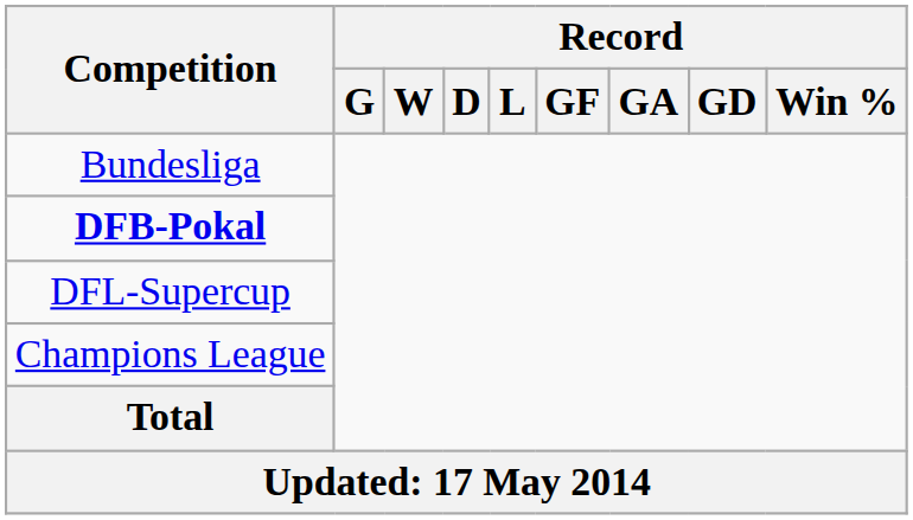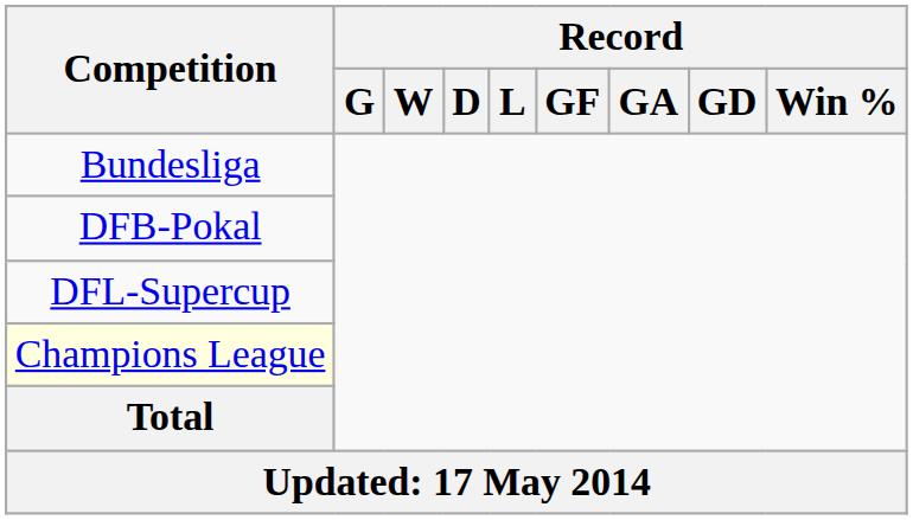DFB-Pokal | Competition: bold -> normal
Champions League | Competition: no background -> lightyellow background
